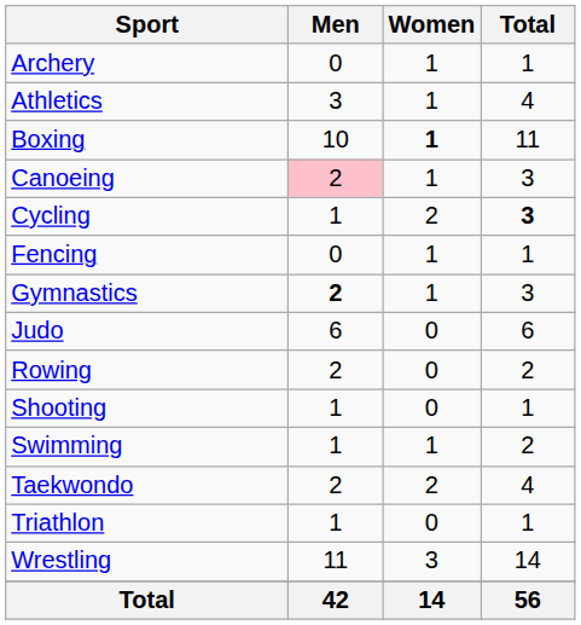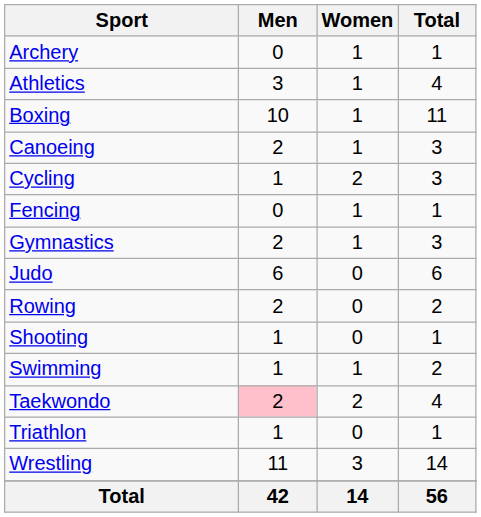Boxing | Women: bold -> normal
Canoeing | Men: pink background -> no background
Cycling | Total: bold -> normal
Gymnastics | Men: bold -> normal
Taekwondo | Men: no background -> pink background
